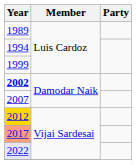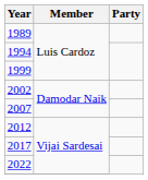2002 | Year: bold -> normal
2012 | Year: gold background -> no background
2017 | Year: lightsalmon background -> no background
2022 | Year: lavender background -> no background
